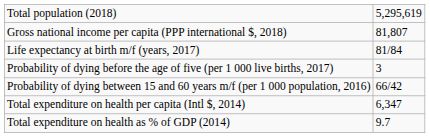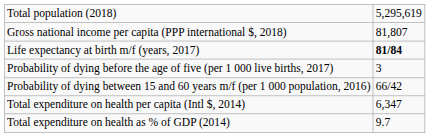Life expectancy at birth m/f (years, 2017) | column 2: normal -> bold
